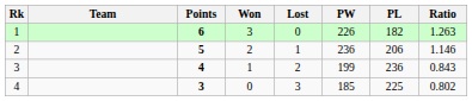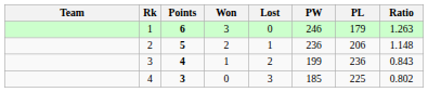columns swapped: Rk <-> Team
row 2 | PW: 226 -> 246
row 2 | PL: 182 -> 179
row 3 | Ratio: 1.146 -> 1.148
